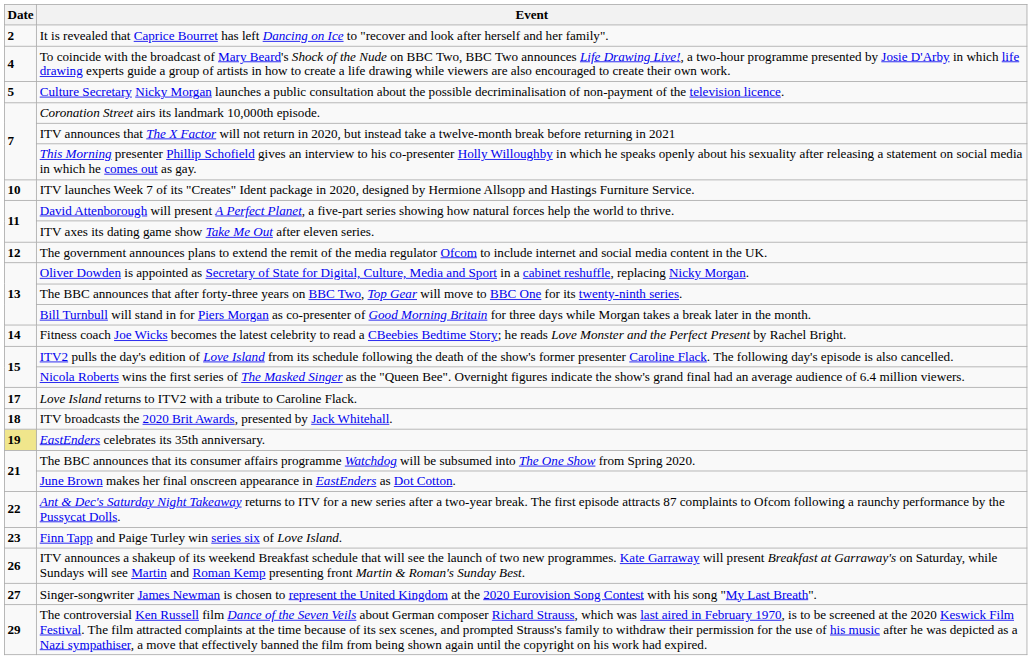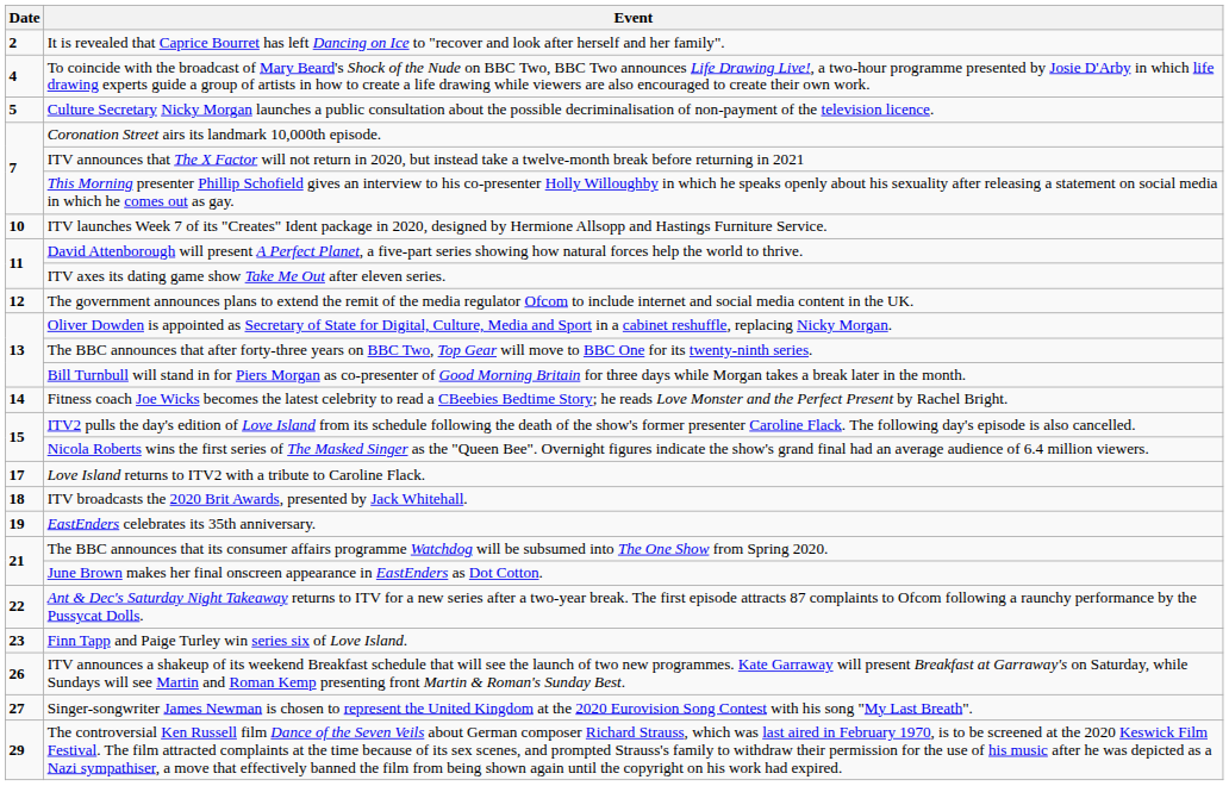EastEnders celebrates its 35th anniversary. | Date: khaki background -> no background
